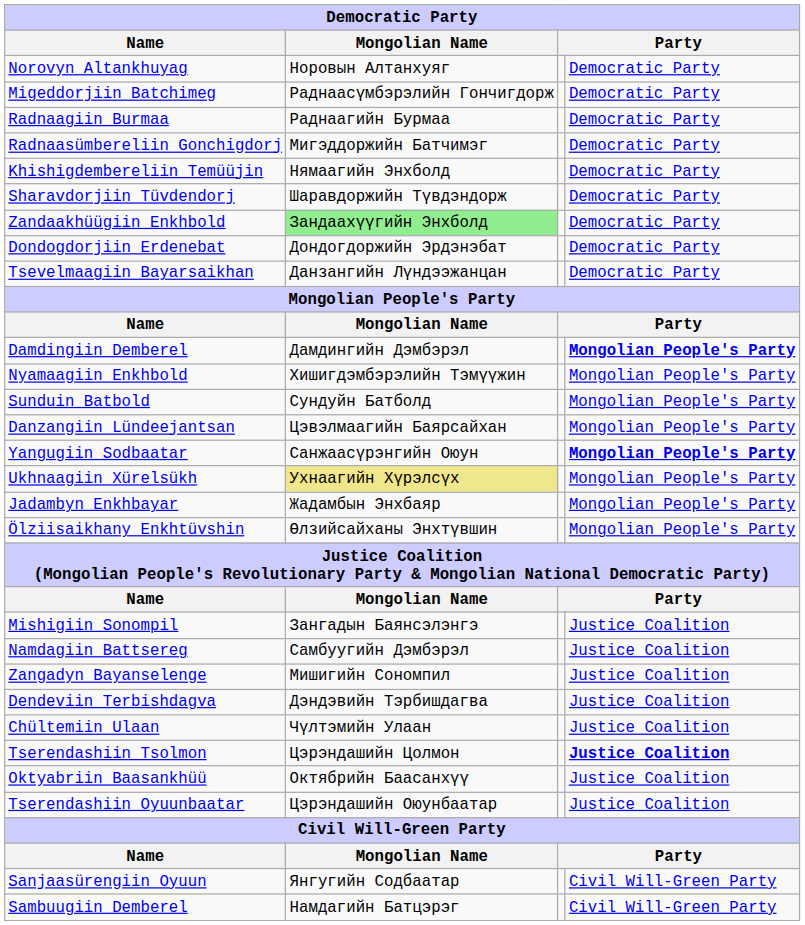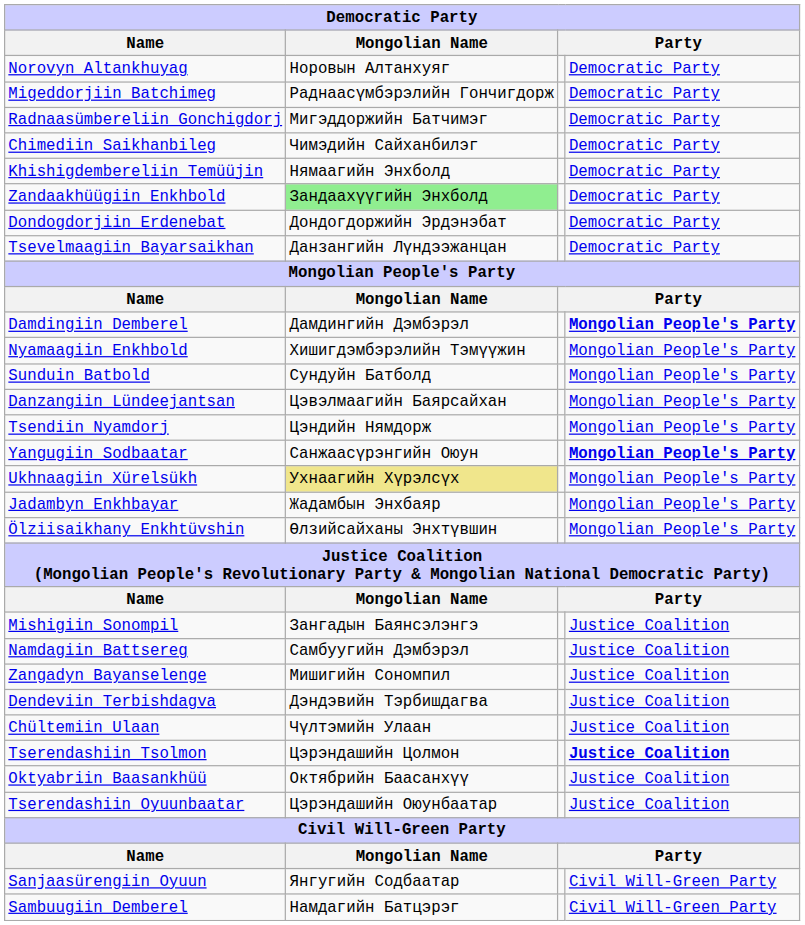- row: Radnaagiin Burmaa | Раднаагийн Бурмаа | Democratic Party
+ row: Chimediin Saikhanbileg | Чимэдийн Сайханбилэг | Democratic Party
- row: Sharavdorjiin Tüvdendorj | Шаравдоржийн Түвдэндорж | Democratic Party
+ row: Tsendiin Nyamdorj | Цэндийн Нямдорж | Mongolian People's Party
